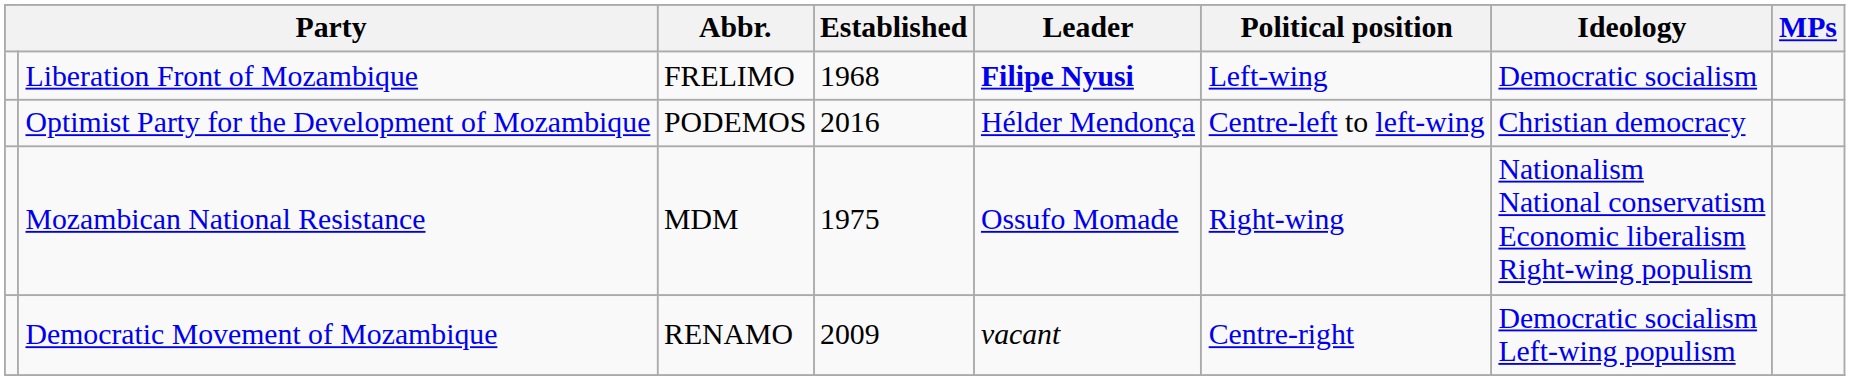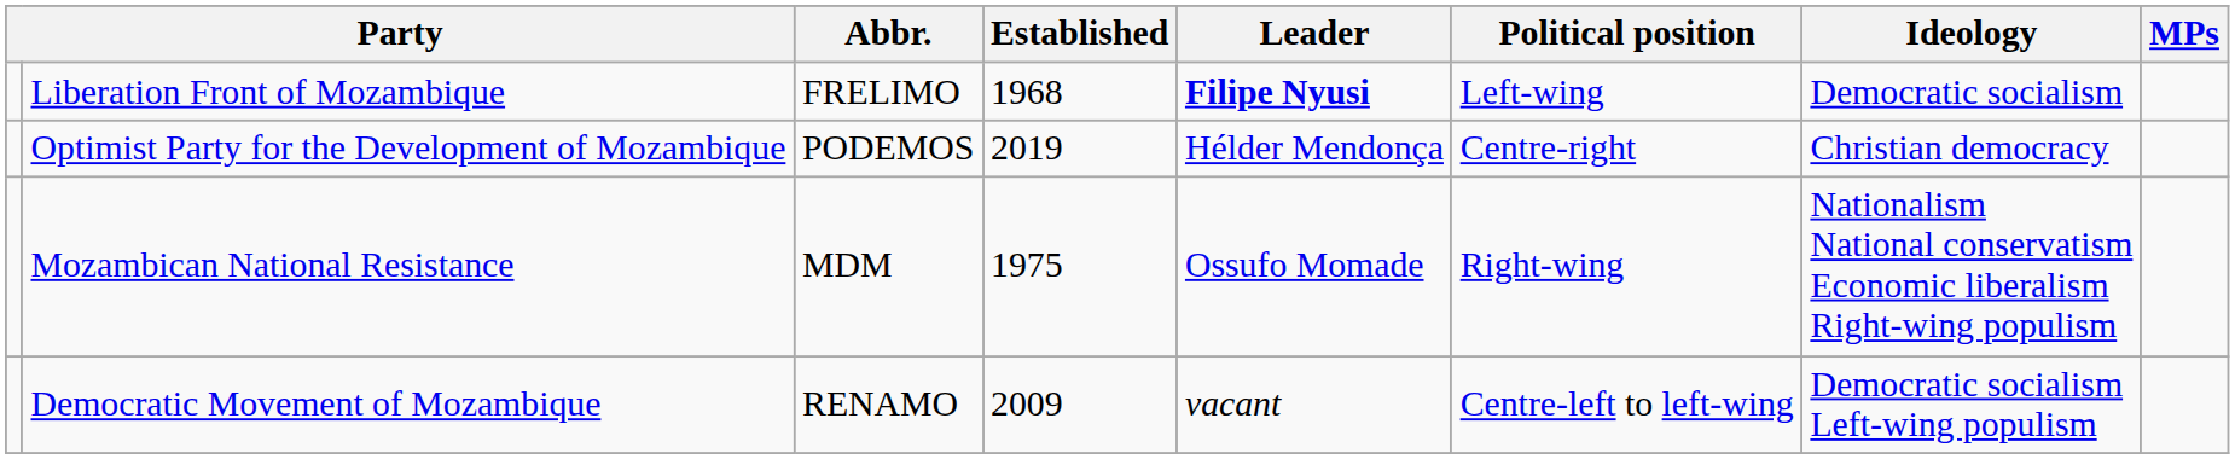Optimist Party for the Development of Mozambique | Established: 2016 -> 2019
Optimist Party for the Development of Mozambique | Political position: Centre-left to left-wing -> Centre-right
Democratic Movement of Mozambique | Political position: Centre-right -> Centre-left to left-wing
